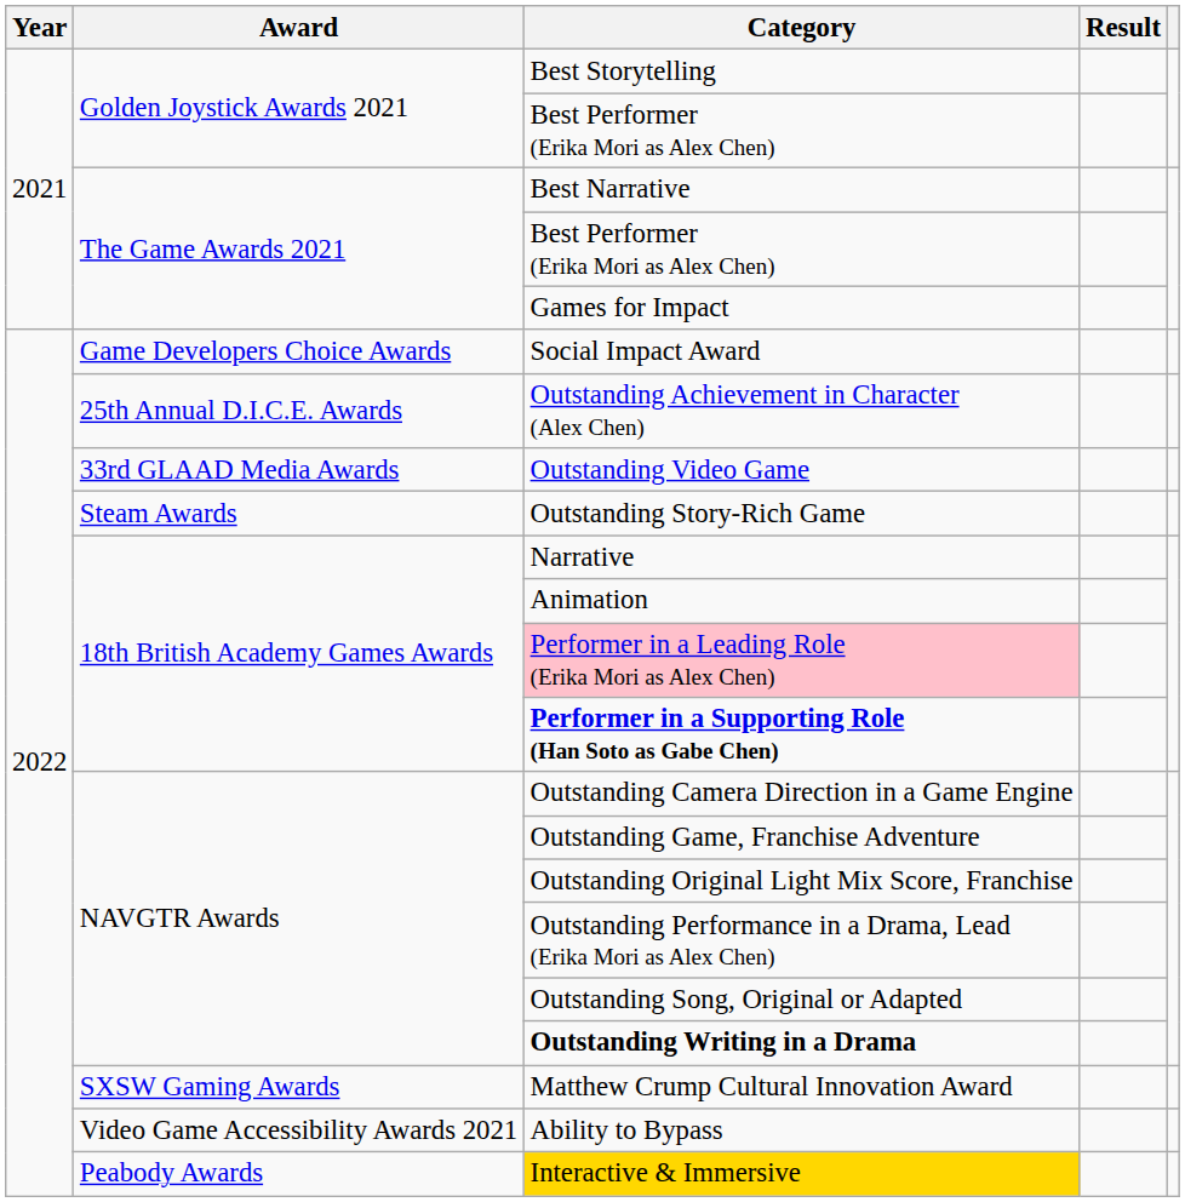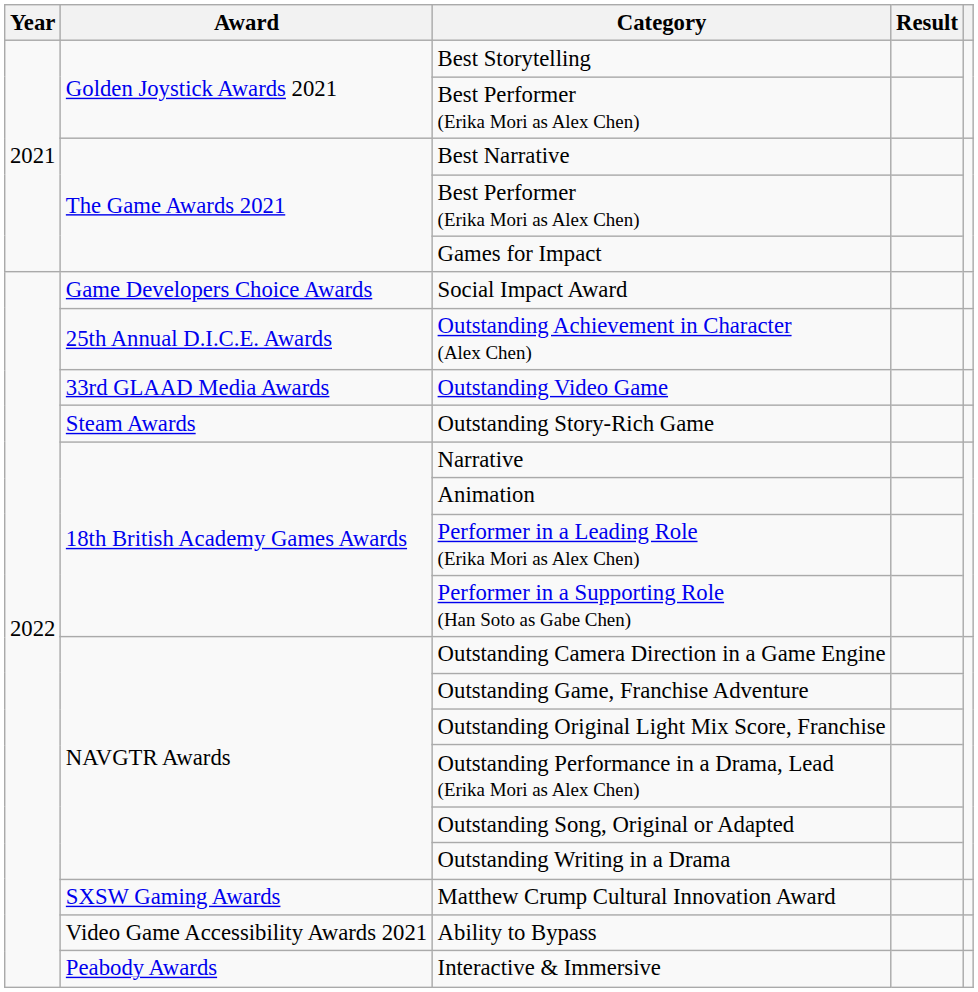Performer in a Leading Role (Erika Mori as Alex Chen) | Category: pink background -> no background
Performer in a Supporting Role (Han Soto as Gabe Chen) | Category: bold -> normal
Outstanding Writing in a Drama | Category: bold -> normal
Interactive & Immersive | Category: gold background -> no background
